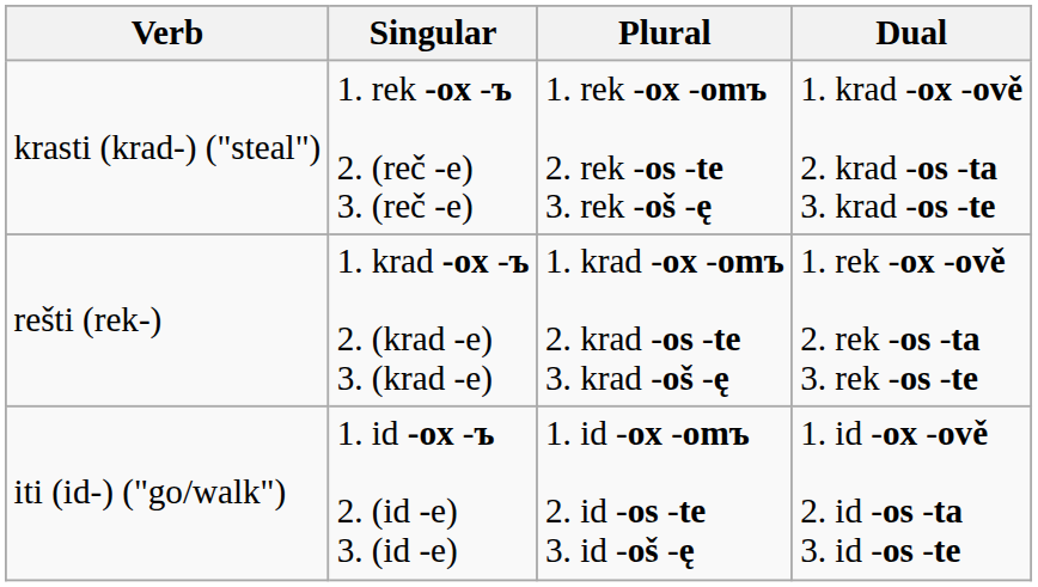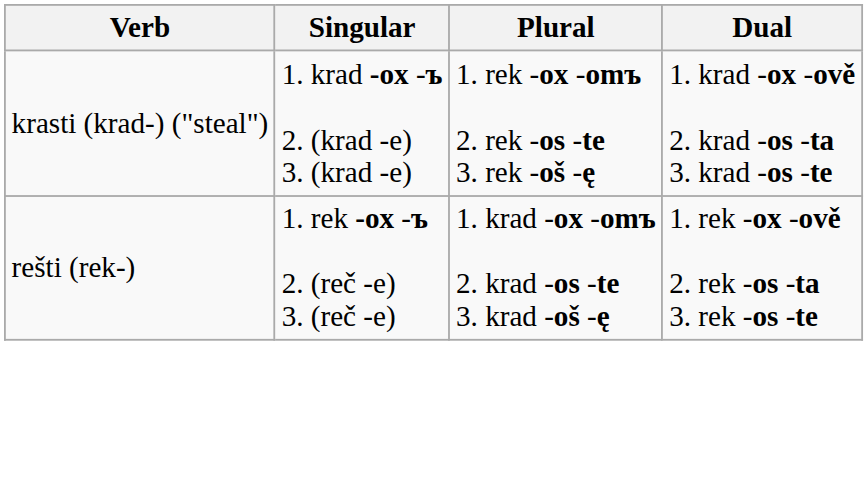krasti (krad-) ("steal") | Singular: 1. rek -ox -ъ 2. (reč -e) 3. (reč -e) -> 1. krad -ox -ъ 2. (krad -e) 3. (krad -e)
rešti (rek-) | Singular: 1. krad -ox -ъ 2. (krad -e) 3. (krad -e) -> 1. rek -ox -ъ 2. (reč -e) 3. (reč -e)
- row: iti (id-) ("go/walk") | 1. id -ox -ъ 2. (id -e) 3. (id -e) | 1. id -ox -omъ 2. id -os -te 3. id -oš -ę | 1. id -ox -ově 2. id -os -ta 3. id -os -te
